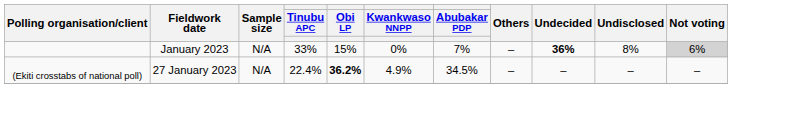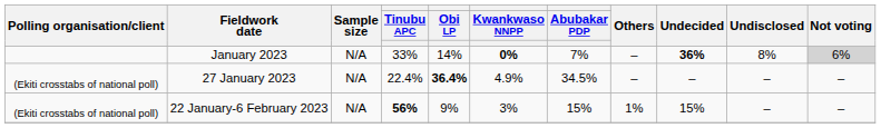January 2023 | Obi LP: 15% -> 14%
January 2023 | Kwankwaso NNPP: normal -> bold
27 January 2023 | Obi LP: 36.2% -> 36.4%
+ row: (Ekiti crosstabs of national poll) | 22 January-6 February 2023 | N/A | 56% | 9% | 3% | 15% | 1% | 15% | – | –
